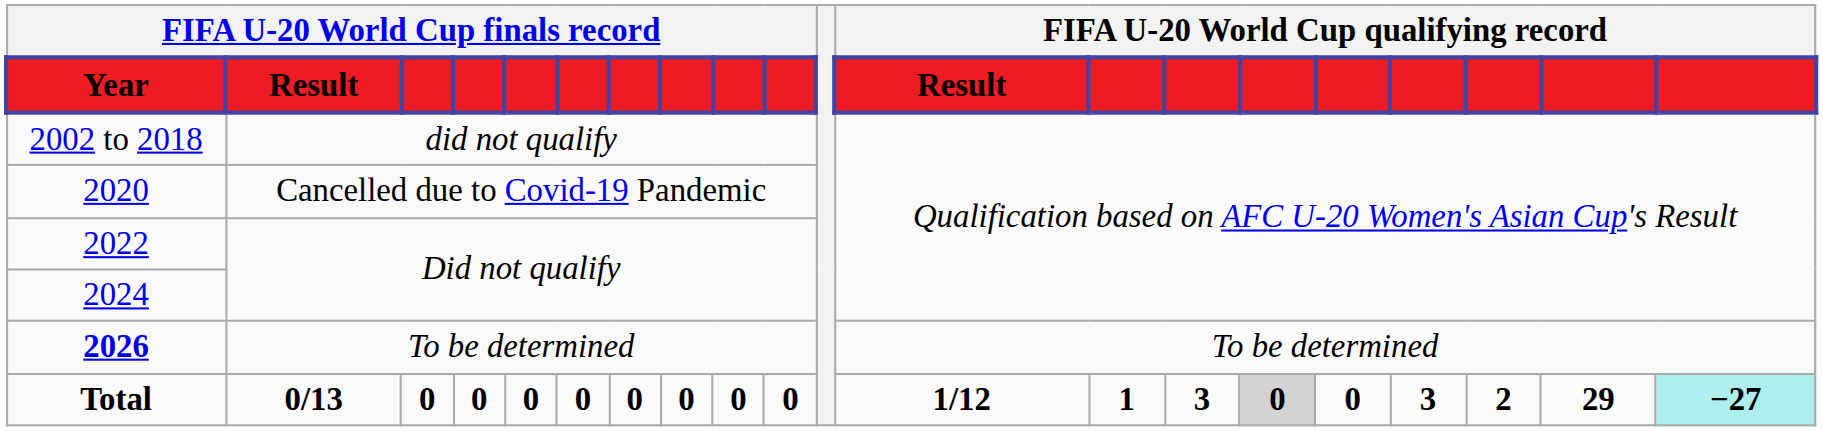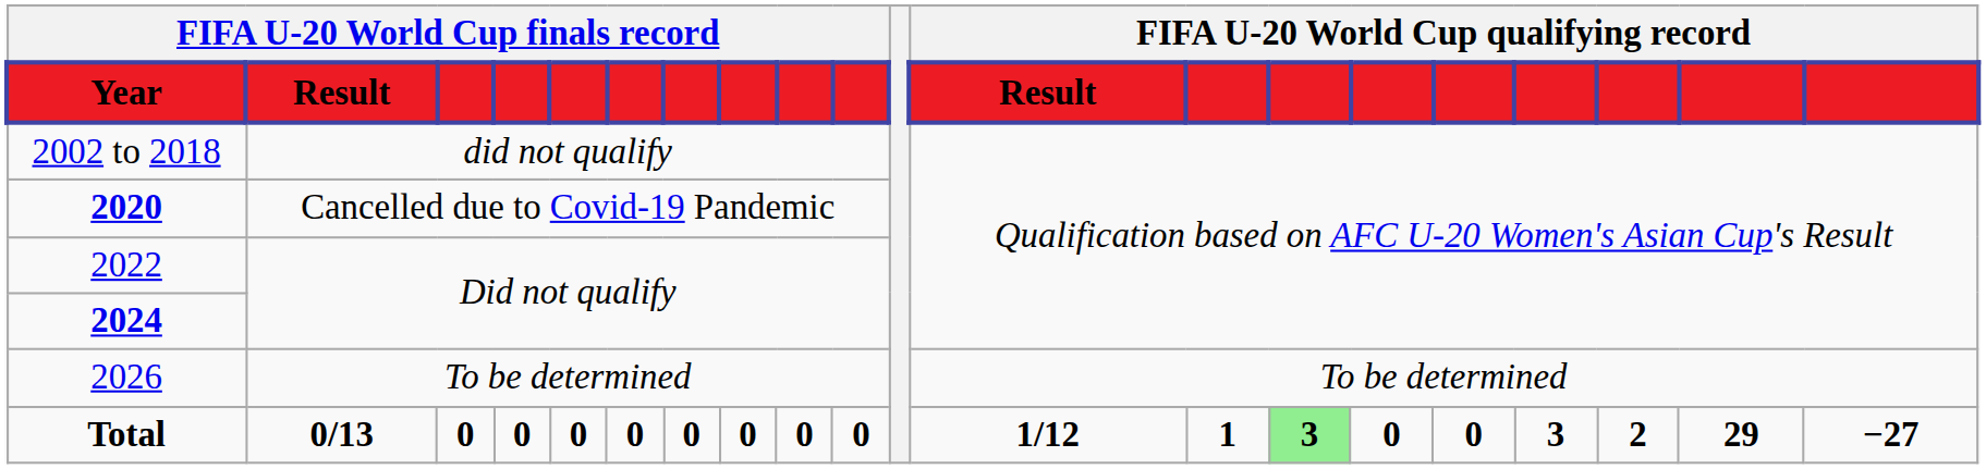2020 | FIFA U-20 World Cup finals record / Year: normal -> bold
2024 | FIFA U-20 World Cup finals record / Year: normal -> bold
2026 | FIFA U-20 World Cup finals record / Year: bold -> normal
Total | column 14: no background -> lightgreen background
Total | column 15: lightgrey background -> no background
Total | column 20: paleturquoise background -> no background
